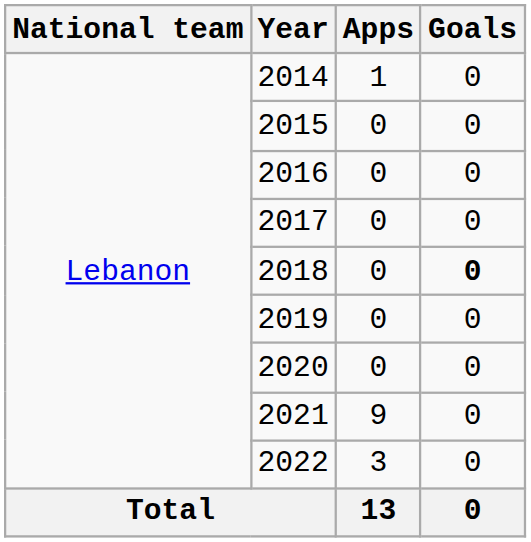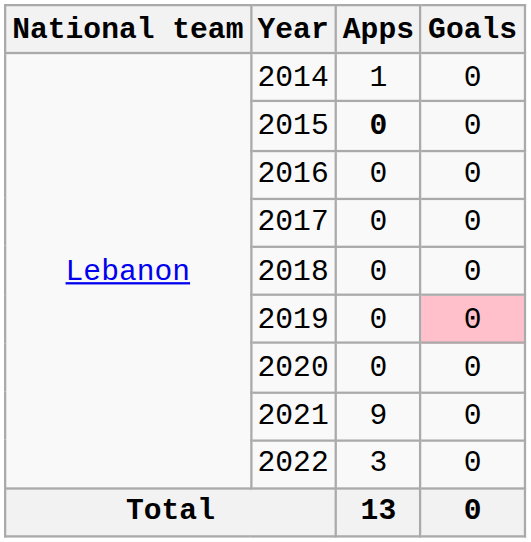2015 | Apps: normal -> bold
2018 | Goals: bold -> normal
2019 | Goals: no background -> pink background
